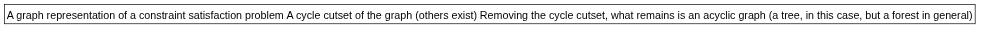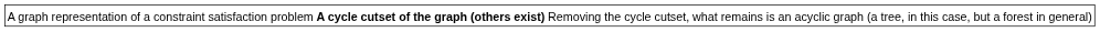A graph representation of a constraint satisfaction problem | column 2: normal -> bold
